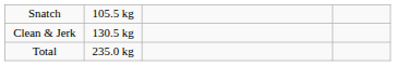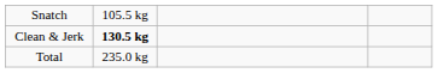Clean & Jerk | column 2: normal -> bold
